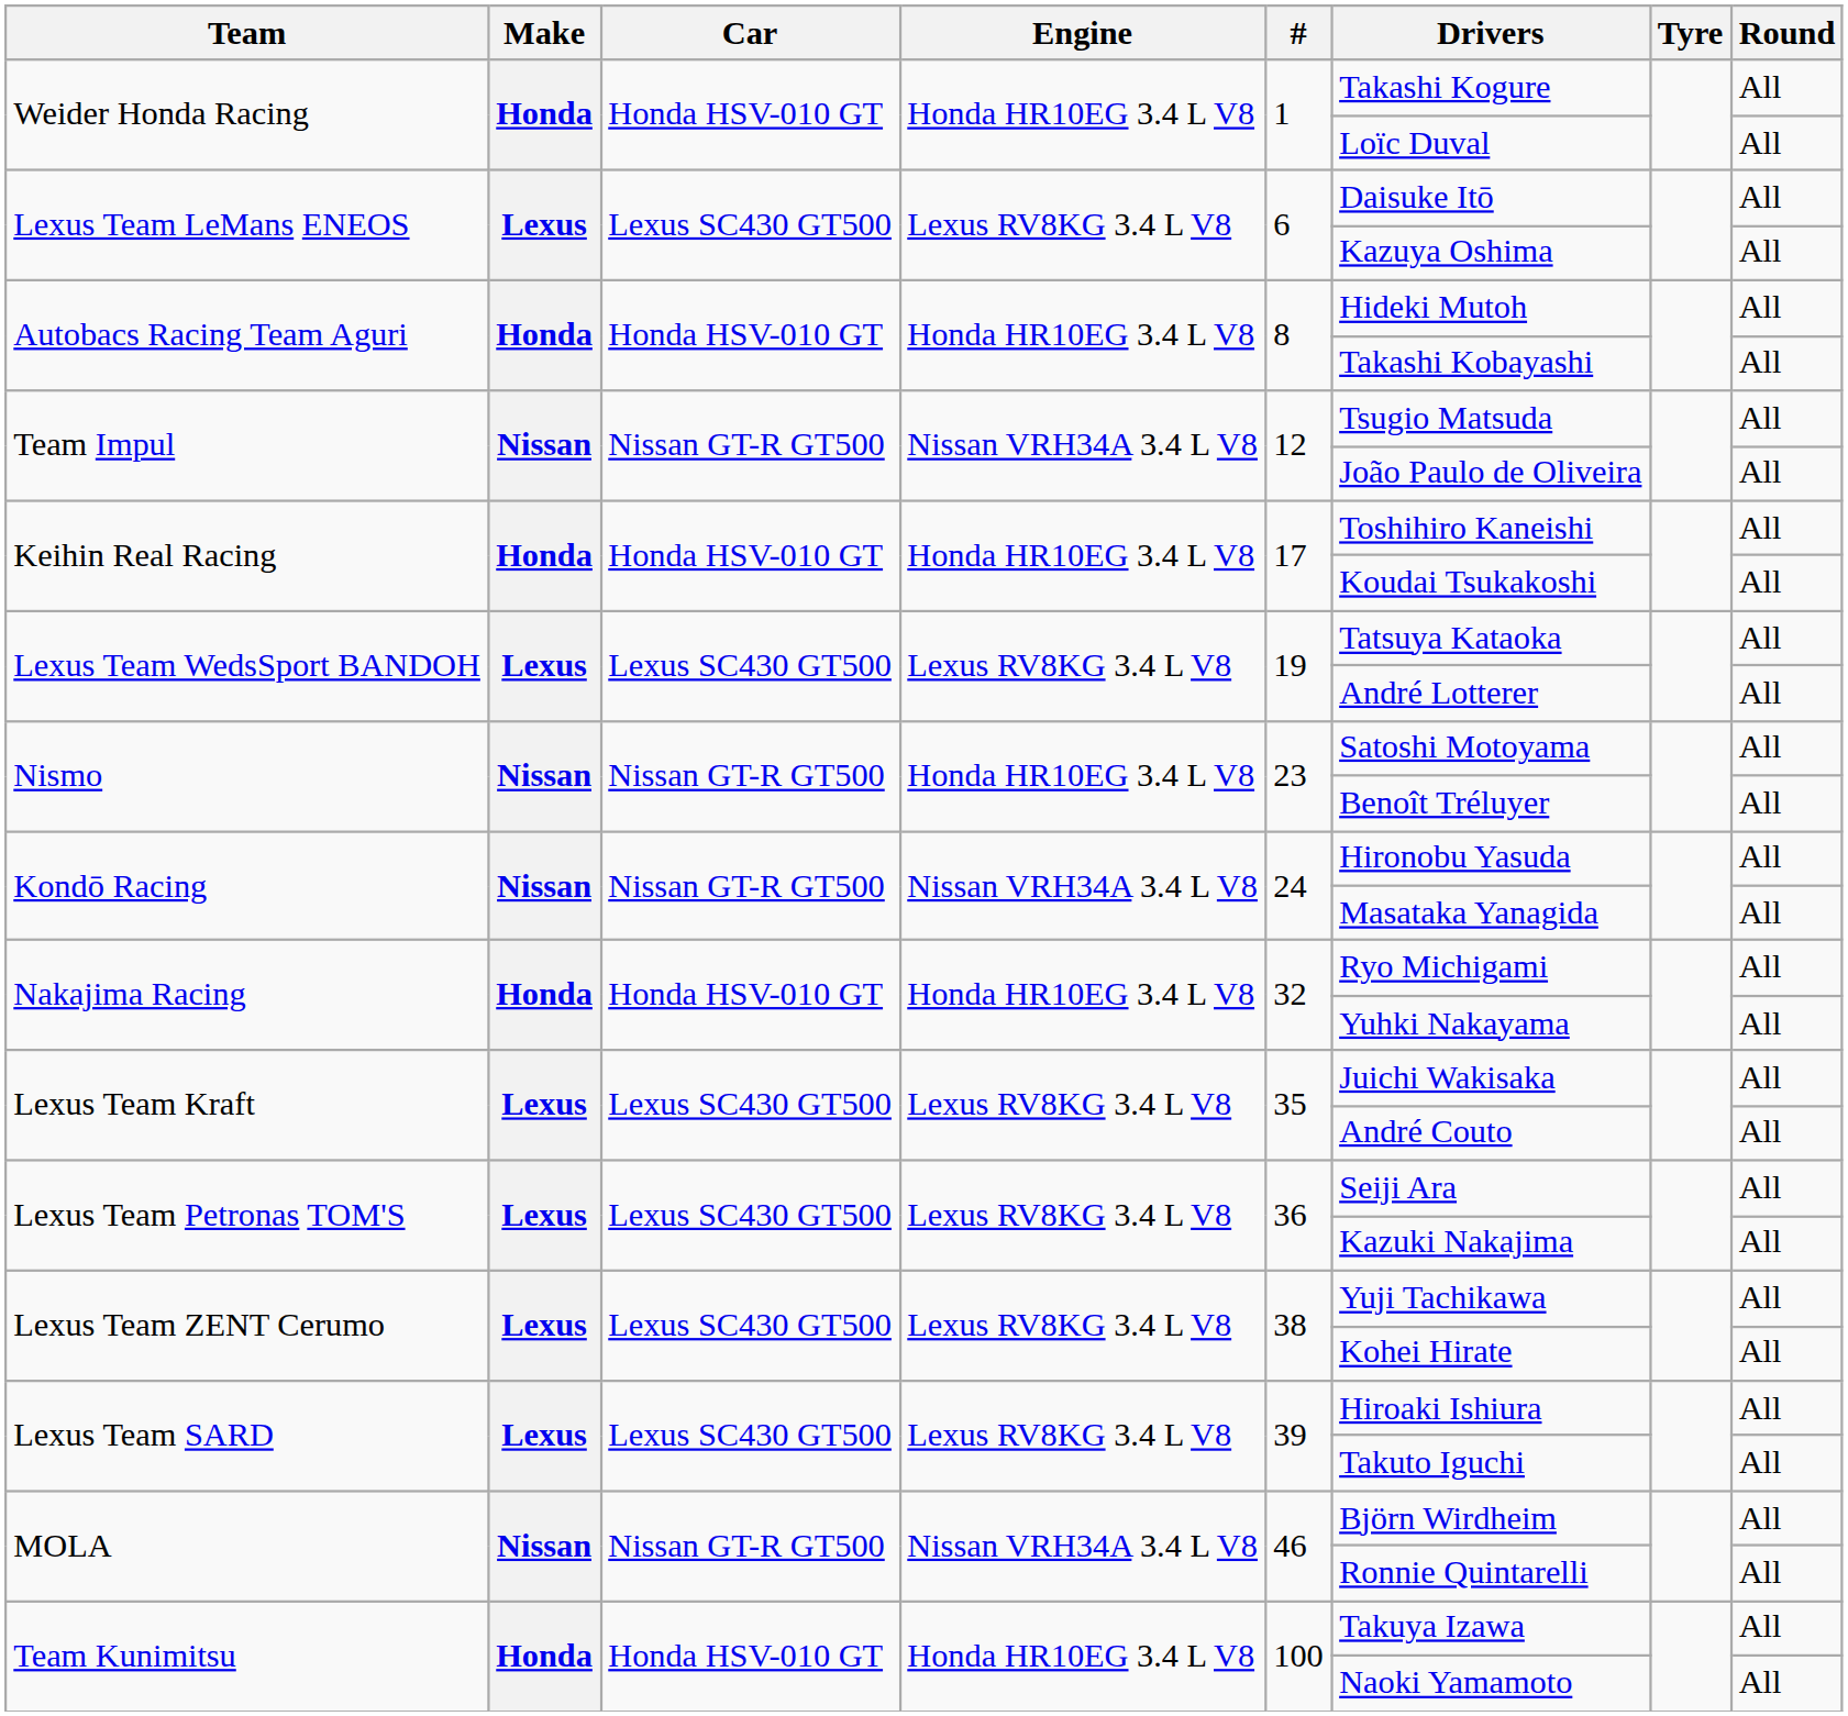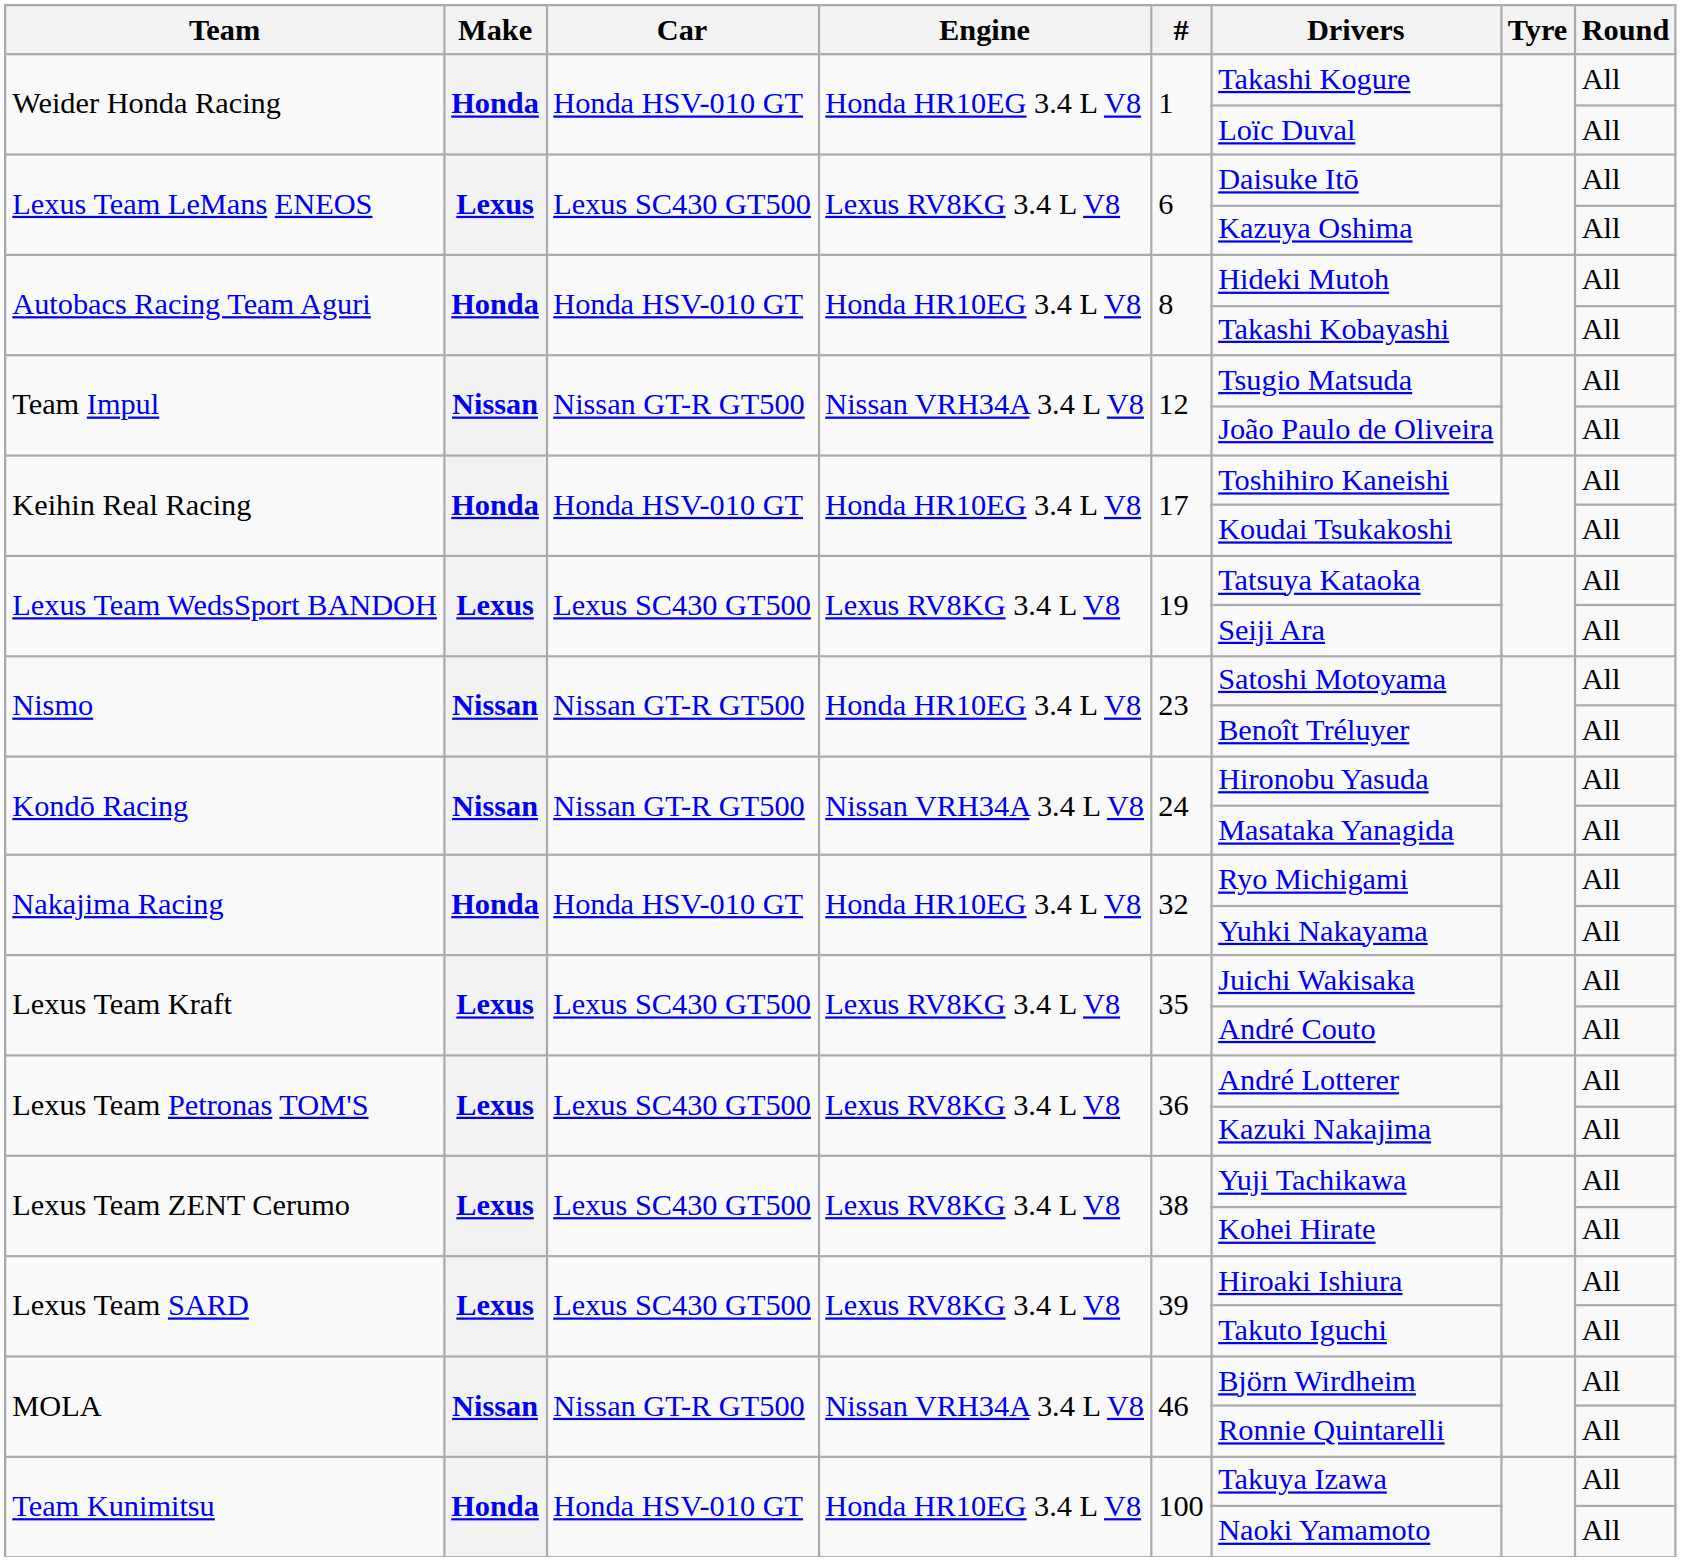row 13 | Drivers: André Lotterer -> Seiji Ara
row 22 | Drivers: Seiji Ara -> André Lotterer
